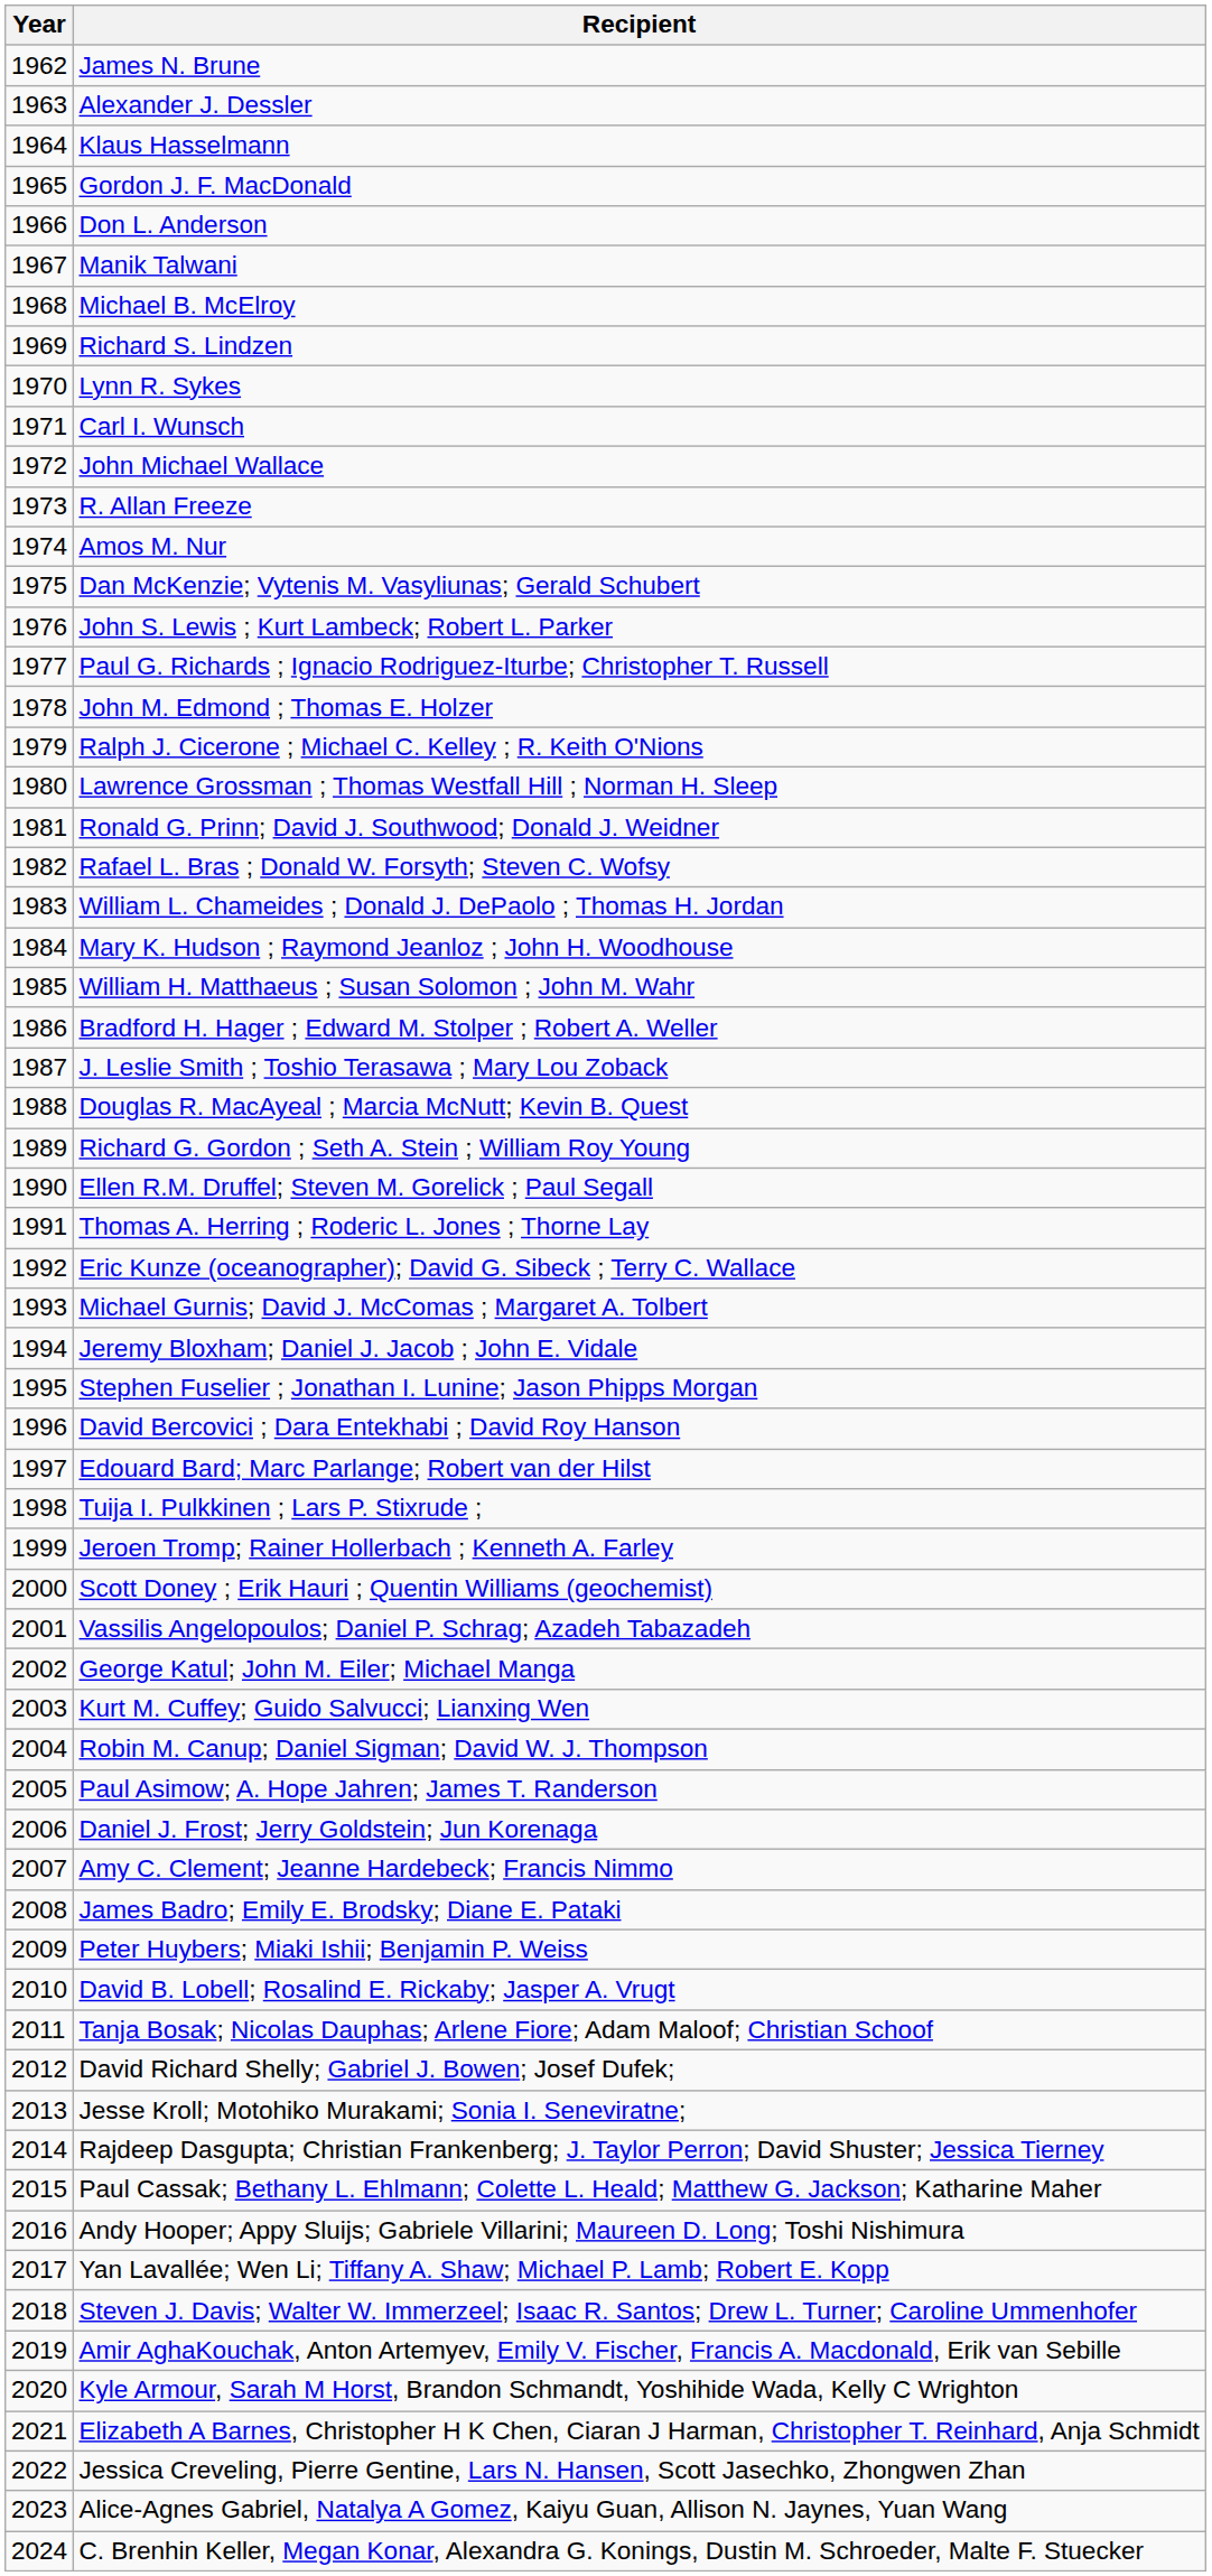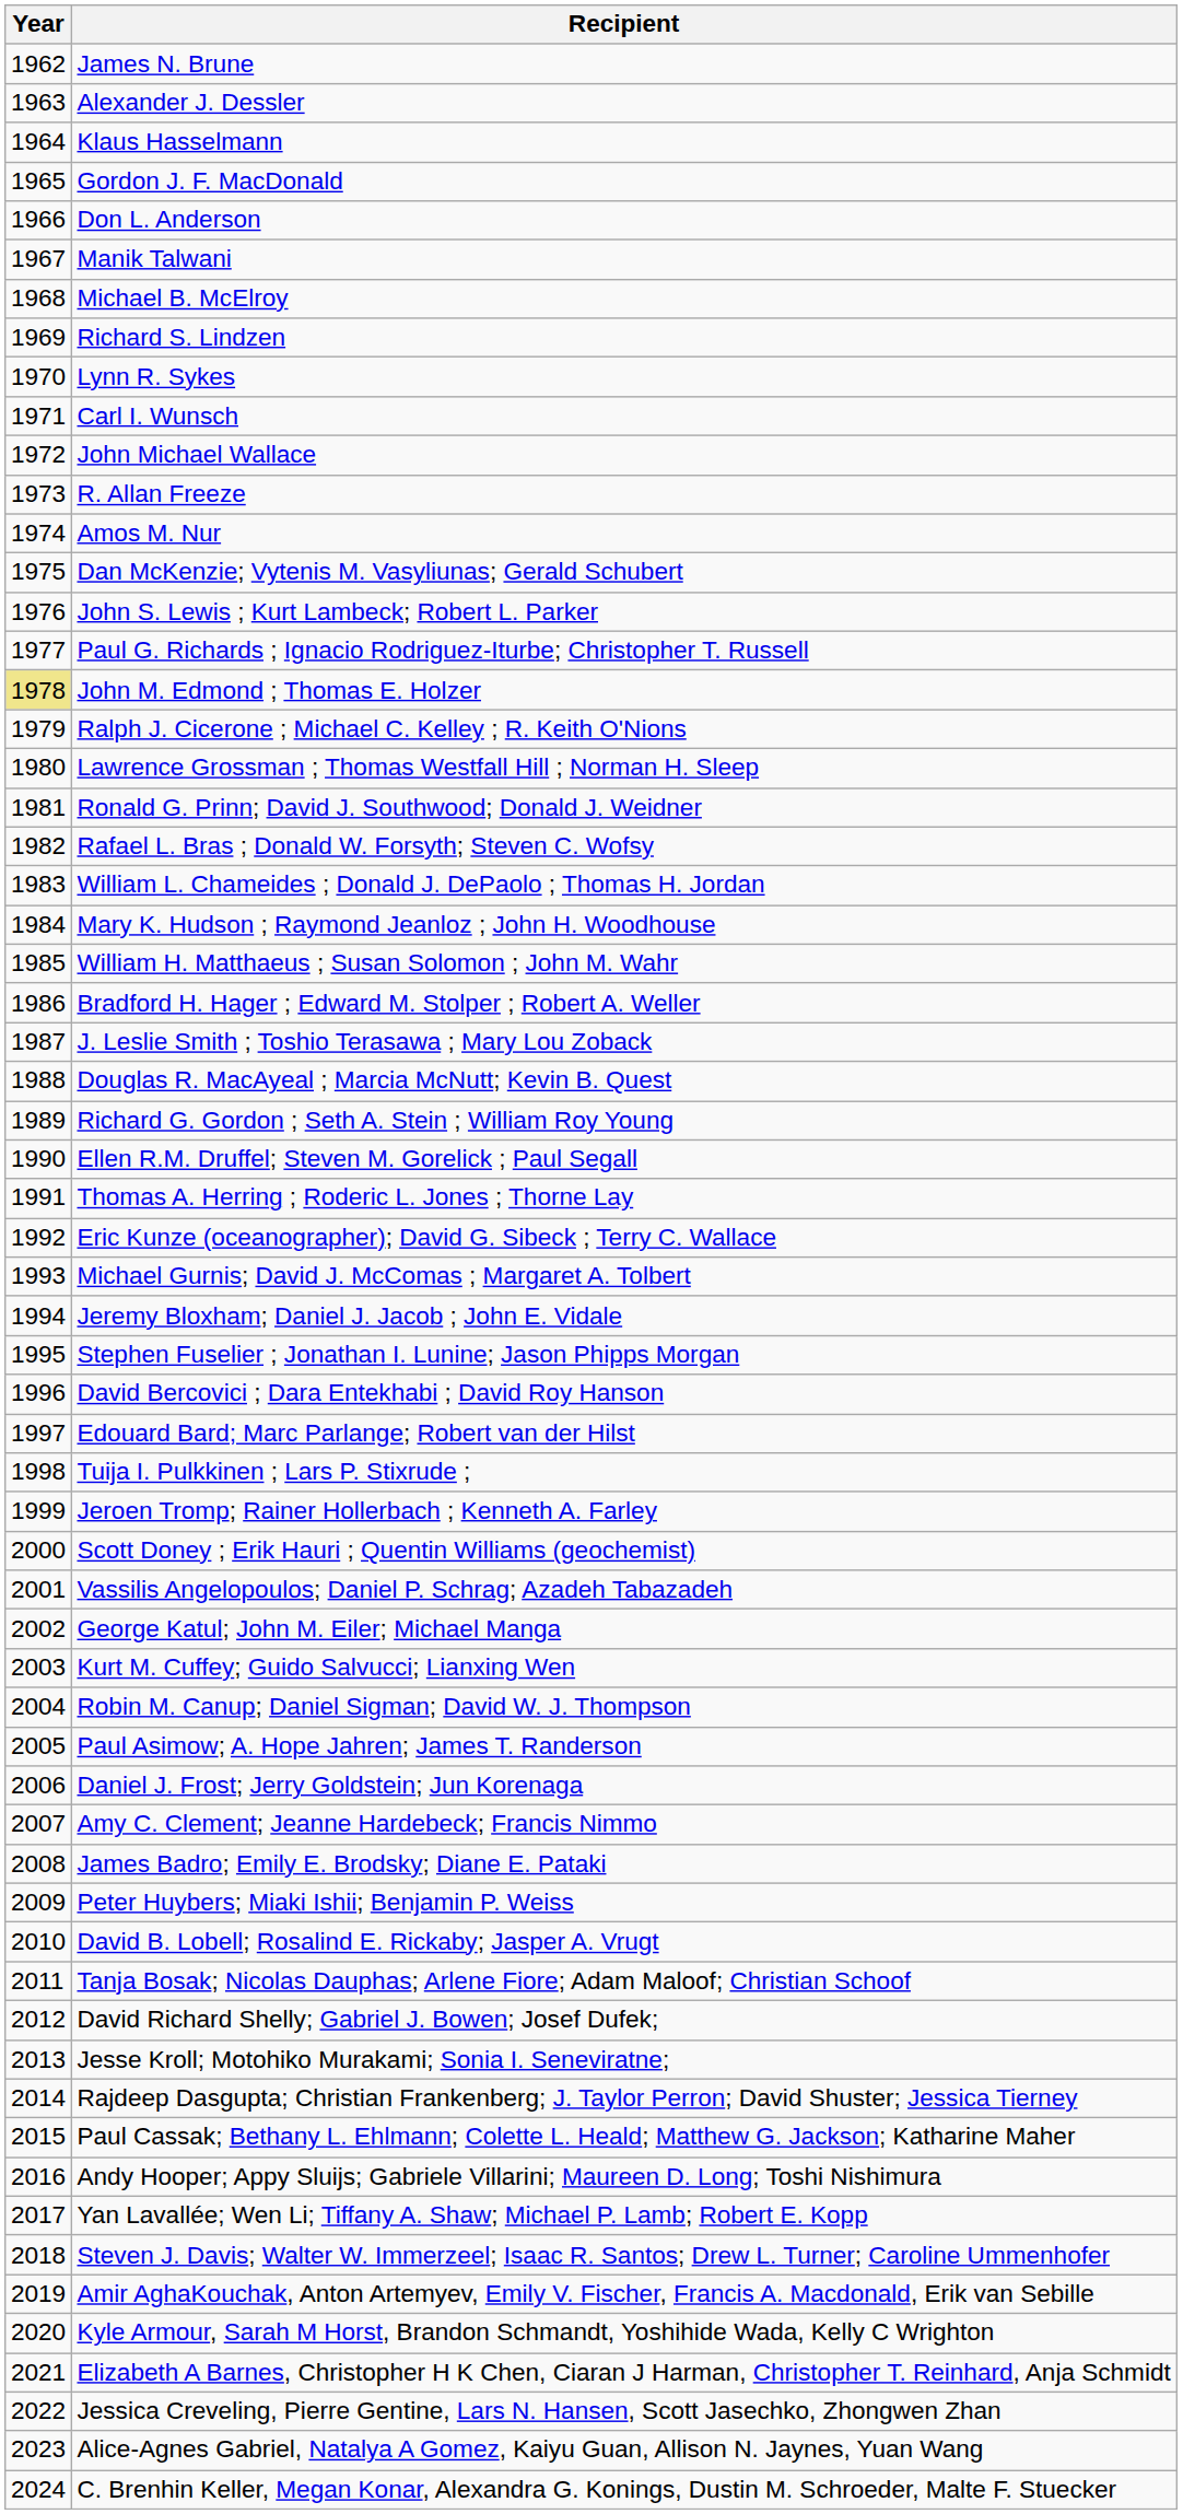John M. Edmond ; Thomas E. Holzer | Year: no background -> khaki background
